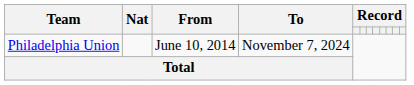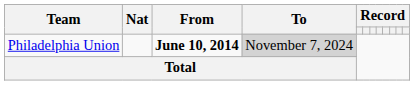Philadelphia Union | From: normal -> bold
Philadelphia Union | To: no background -> lightgrey background
